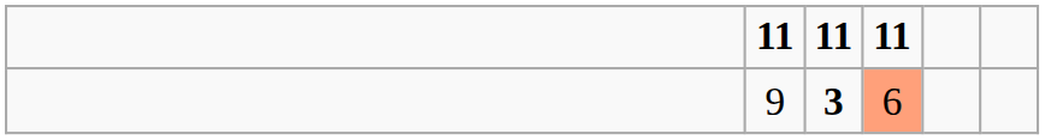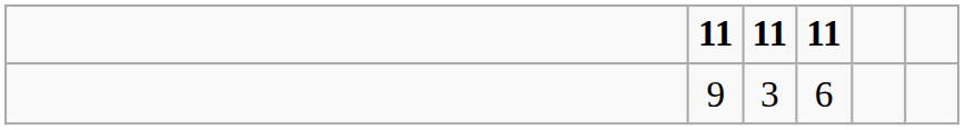row 2 | column 3: bold -> normal
row 2 | column 4: lightsalmon background -> no background
